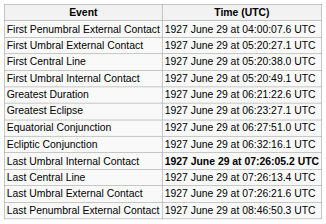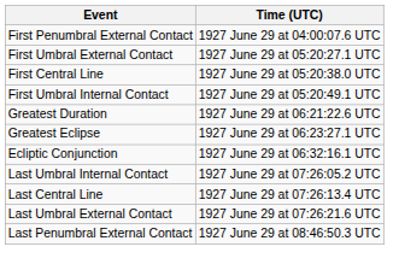- row: Equatorial Conjunction | 1927 June 29 at 06:27:51.0 UTC
Last Umbral Internal Contact | Time (UTC): bold -> normal
